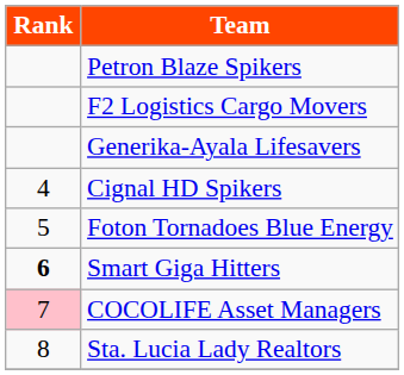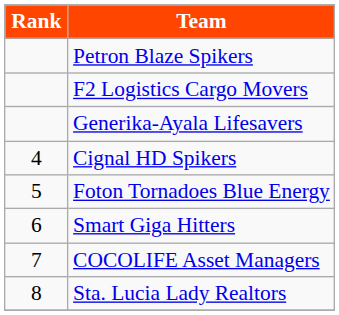Smart Giga Hitters | Rank: bold -> normal
COCOLIFE Asset Managers | Rank: pink background -> no background
